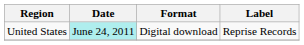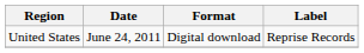United States | Date: paleturquoise background -> no background
